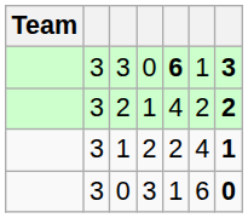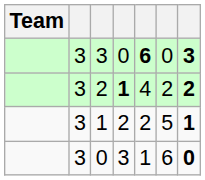row 2 | column 6: 1 -> 0
row 3 | column 4: normal -> bold
row 4 | column 6: 4 -> 5
